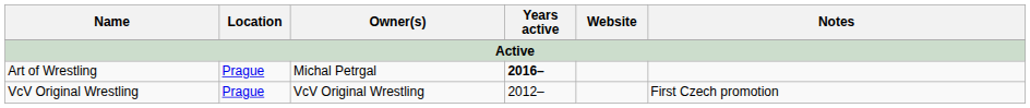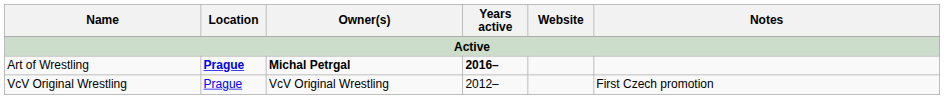Art of Wrestling | Location: normal -> bold
Art of Wrestling | Owner(s): normal -> bold
